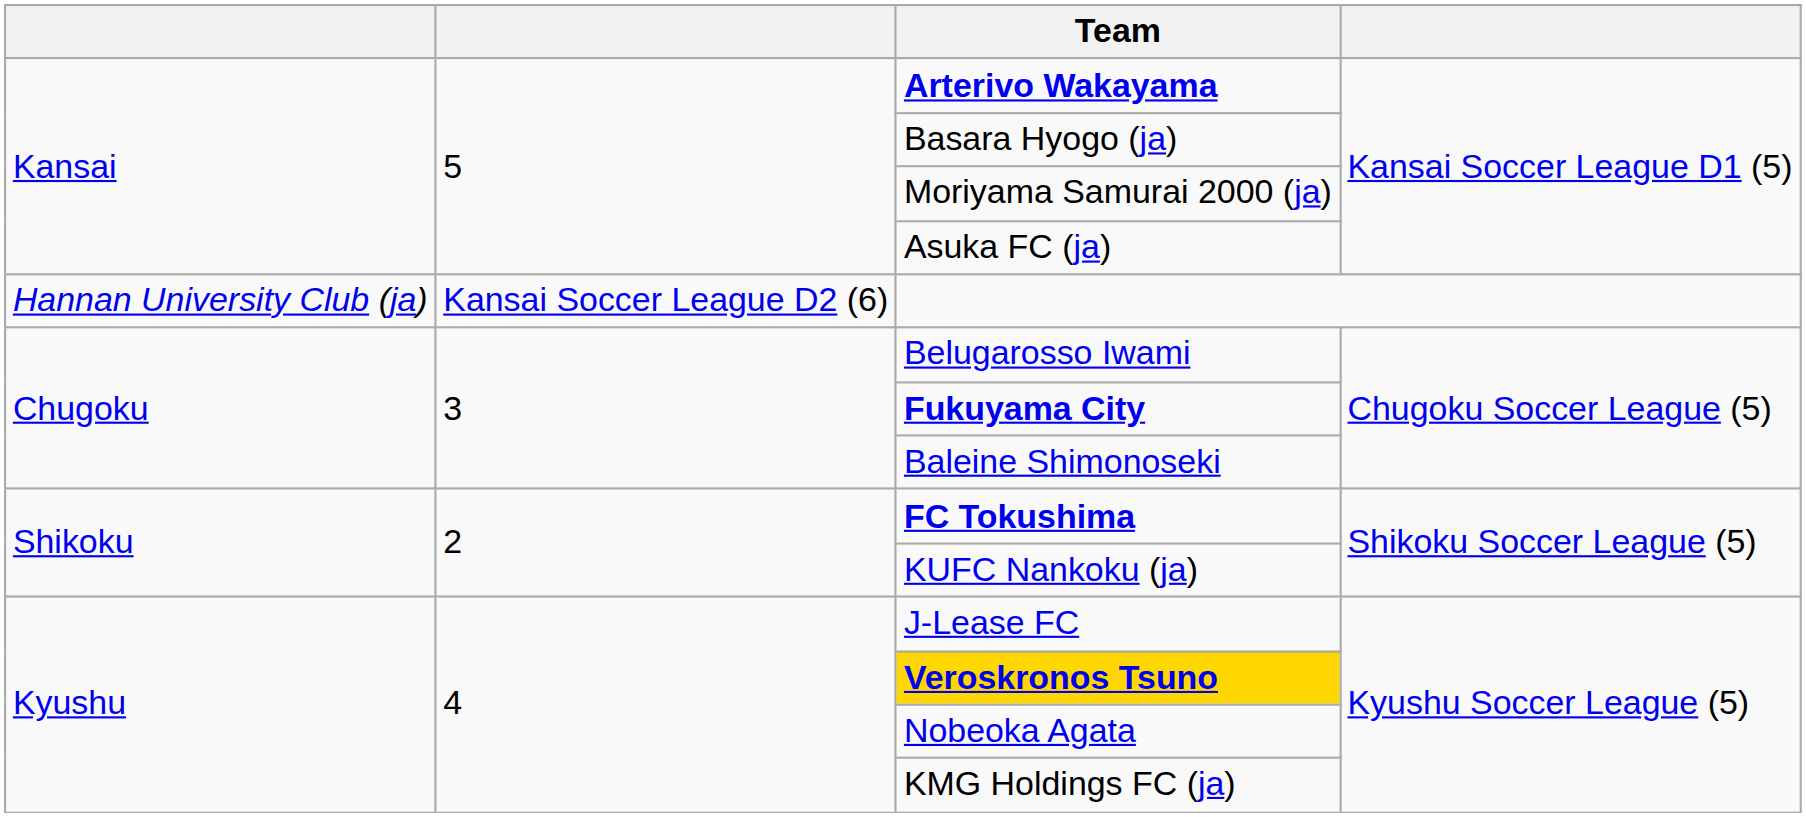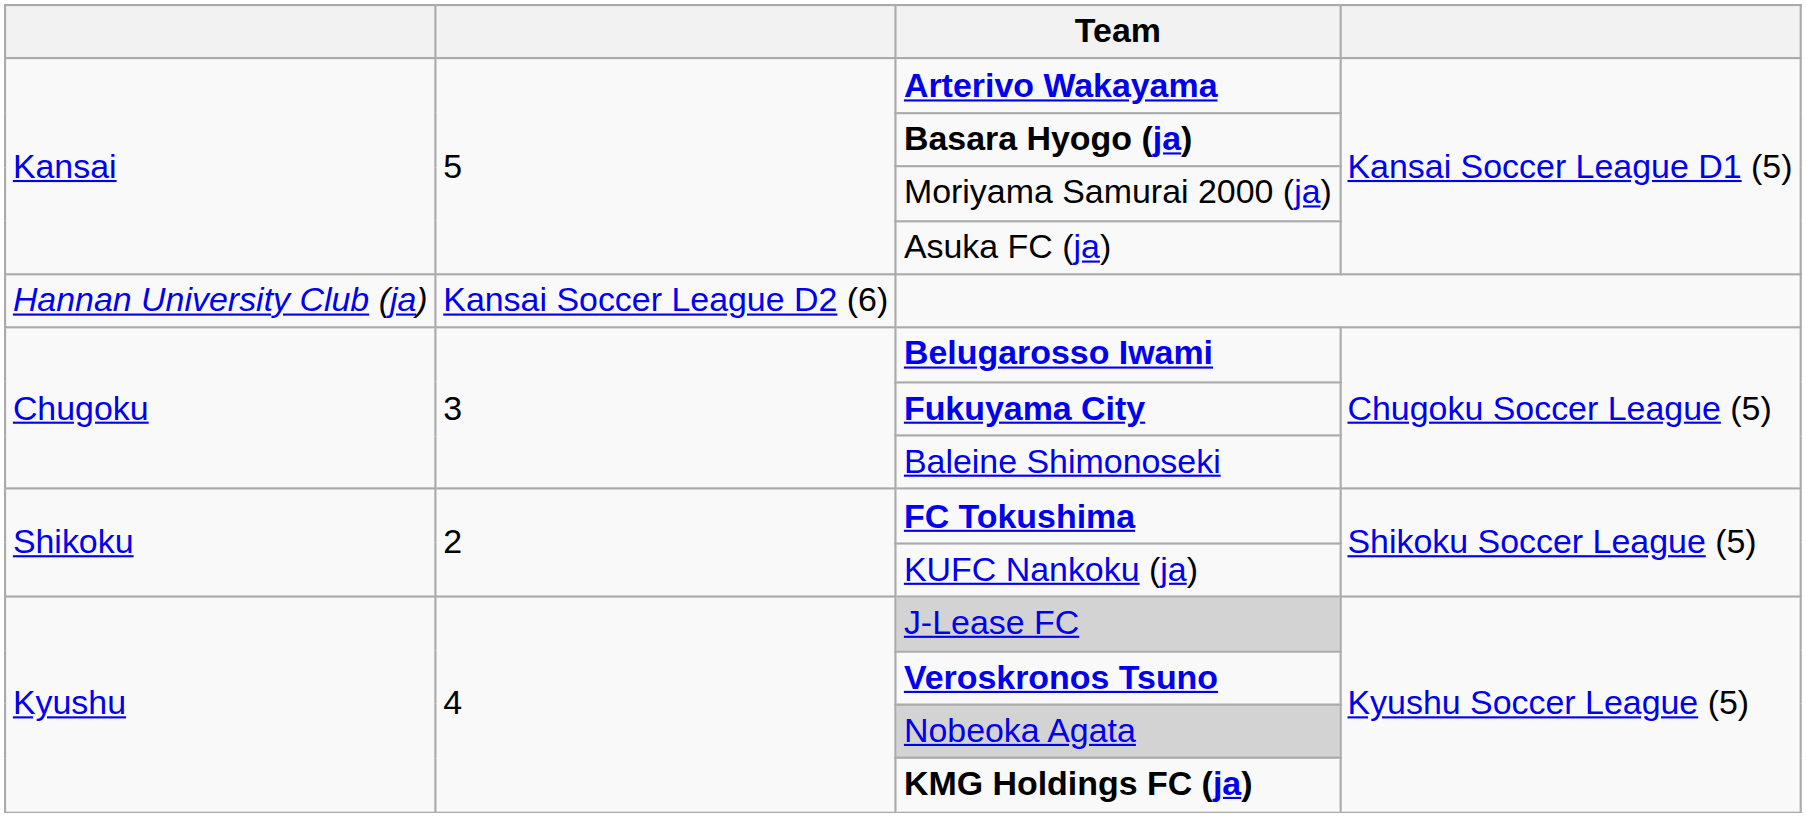Basara Hyogo (ja) | Team: normal -> bold
Belugarosso Iwami | Team: normal -> bold
J-Lease FC | Team: no background -> lightgrey background
Veroskronos Tsuno | Team: gold background -> no background
Nobeoka Agata | Team: no background -> lightgrey background
KMG Holdings FC (ja) | Team: normal -> bold
